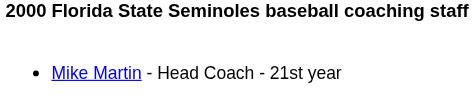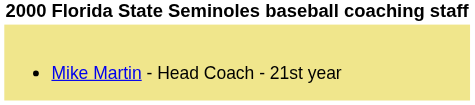Mike Martin - Head Coach - 21st year | column 1: no background -> khaki background
